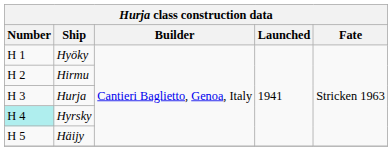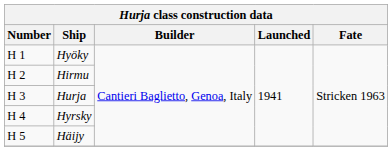Hyrsky | Number: paleturquoise background -> no background
